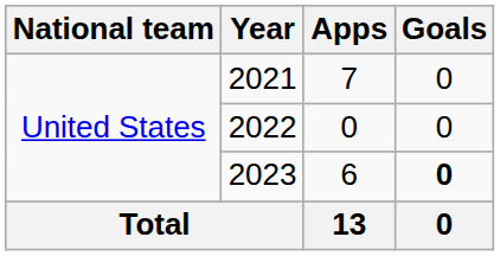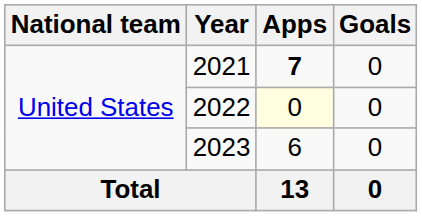2021 | Apps: normal -> bold
2022 | Apps: no background -> lightyellow background
2023 | Goals: bold -> normal
